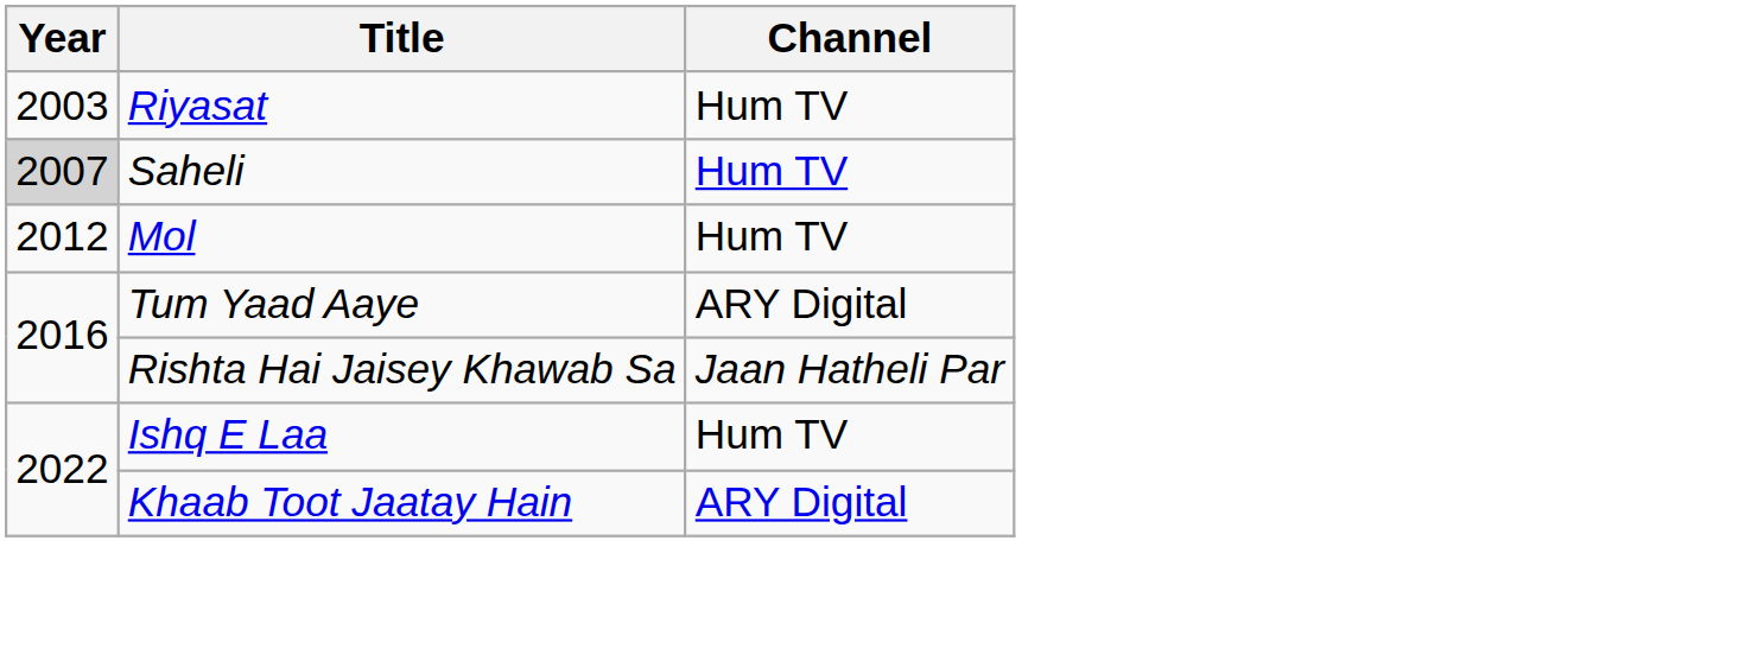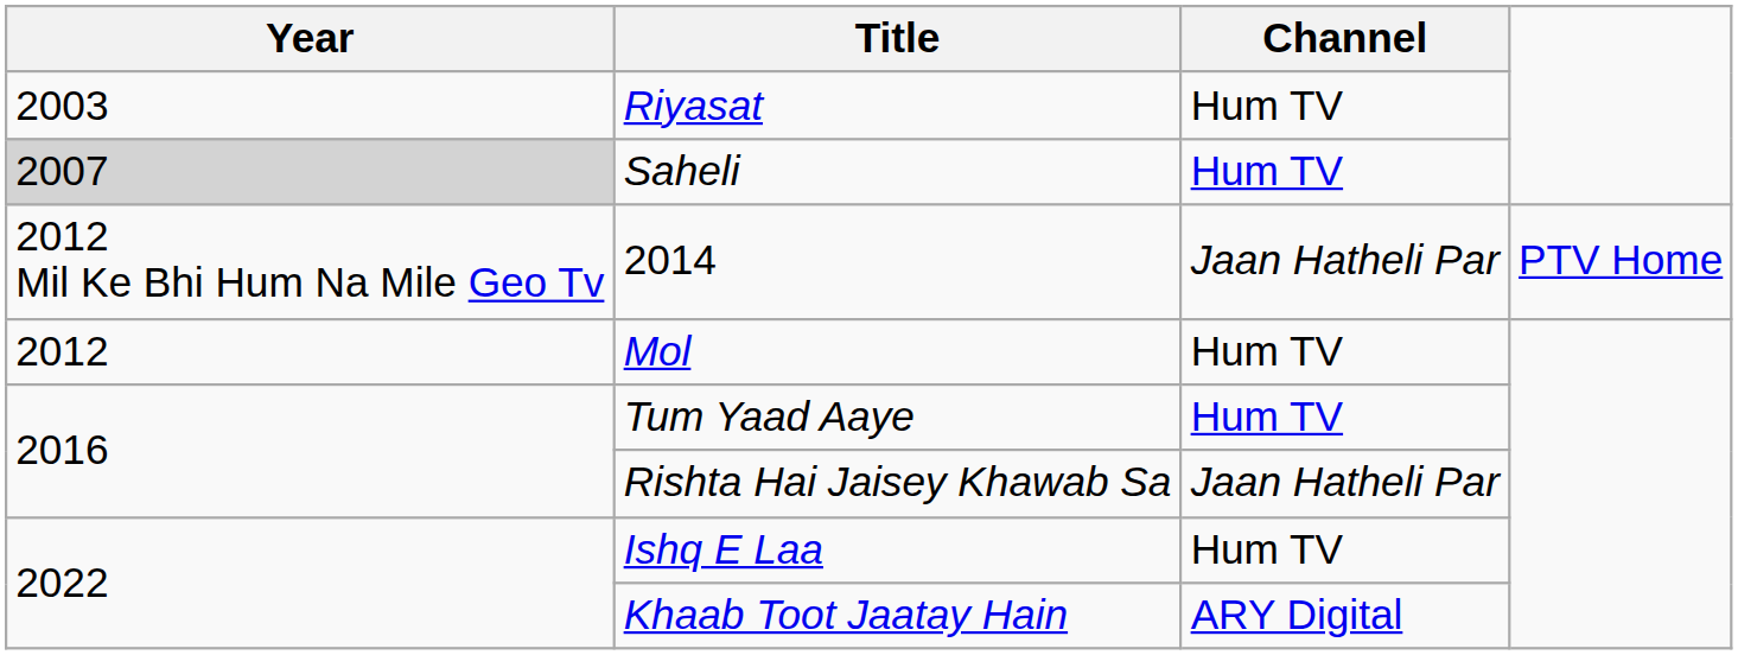+ row: 2012 Mil Ke Bhi Hum Na Mile Geo Tv | 2014 | Jaan Hatheli Par | PTV Home
Tum Yaad Aaye | Channel: ARY Digital -> Hum TV
